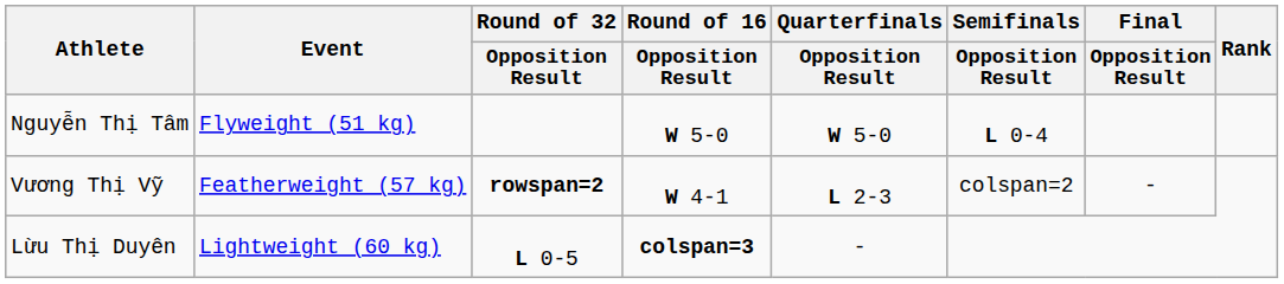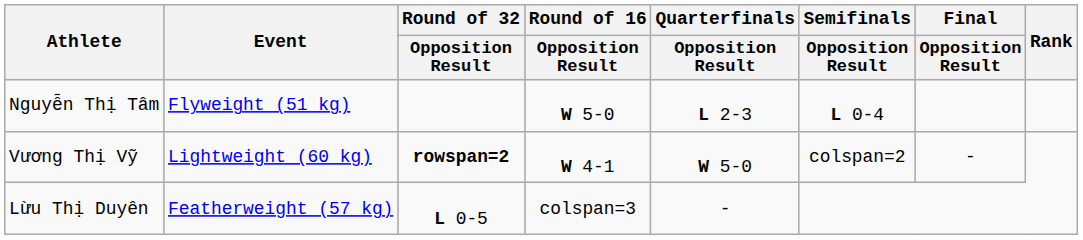Nguyễn Thị Tâm | Quarterfinals / Opposition Result: W 5-0 -> L 2-3
Vương Thị Vỹ | Event: Featherweight (57 kg) -> Lightweight (60 kg)
Vương Thị Vỹ | Quarterfinals / Opposition Result: L 2-3 -> W 5-0
Lừu Thị Duyên | Event: Lightweight (60 kg) -> Featherweight (57 kg)
Lừu Thị Duyên | Round of 16 / Opposition Result: bold -> normal
